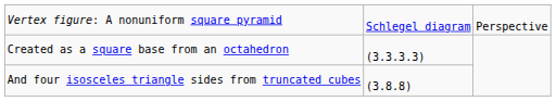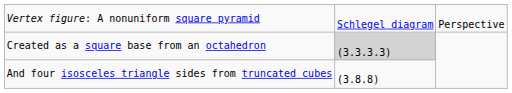Created as a square base from an octahedron | column 2: no background -> lightgrey background
